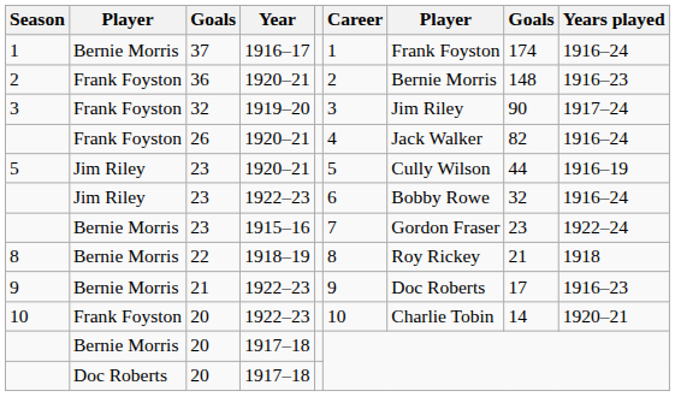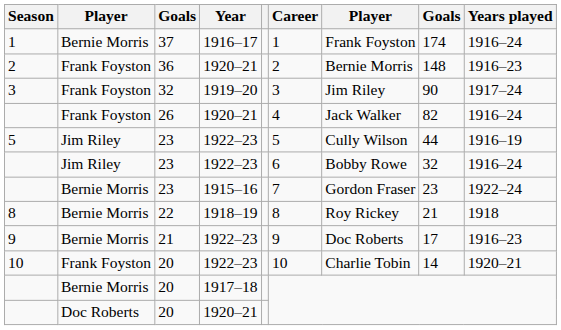row 6 | Year: 1920–21 -> 1922–23
row 13 | Year: 1917–18 -> 1920–21
